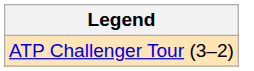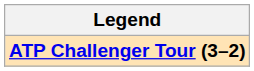row 2 | column 1: normal -> bold
